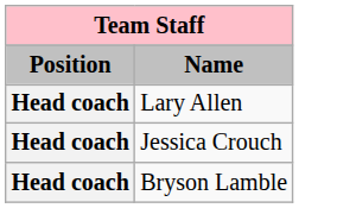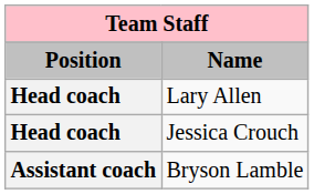Bryson Lamble | Position: Head coach -> Assistant coach
